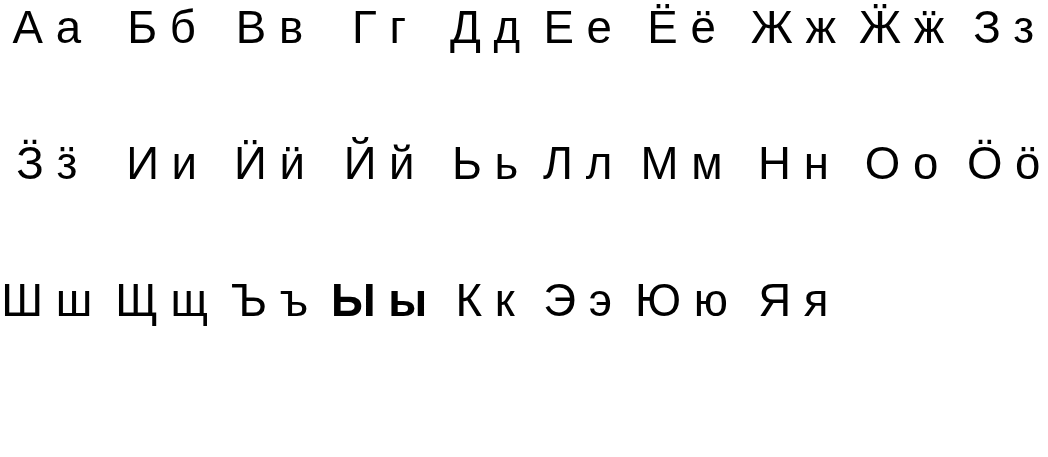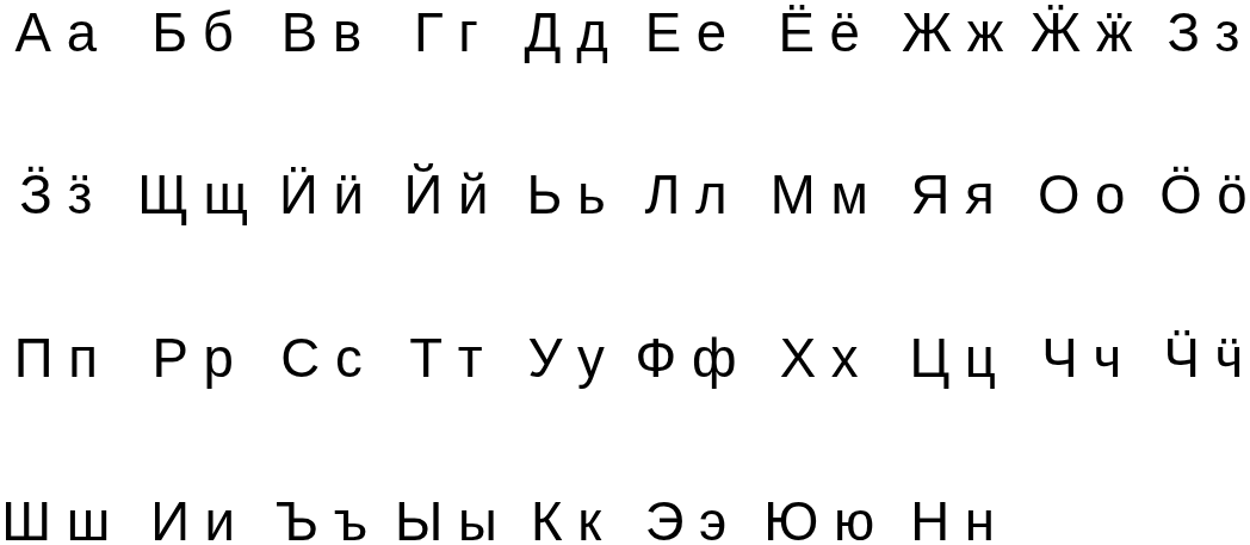Ӟ ӟ | column 2: И и -> Щ щ
Ӟ ӟ | column 8: Н н -> Я я
+ row: П п | Р р | С с | Т т | У у | Ф ф | Х х | Ц ц | Ч ч | Ӵ ӵ
Ш ш | column 2: Щ щ -> И и
Ш ш | column 4: bold -> normal
Ш ш | column 8: Я я -> Н н
